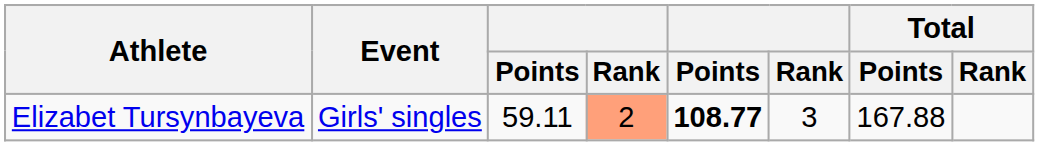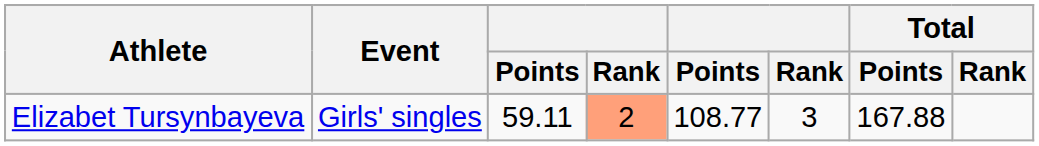Elizabet Tursynbayeva | column 5: bold -> normal
